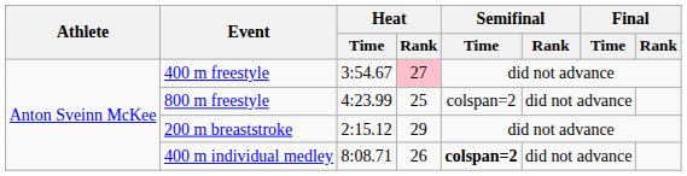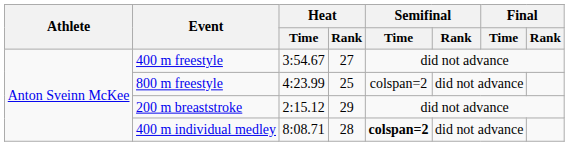400 m freestyle | Heat / Rank: pink background -> no background
400 m individual medley | Heat / Rank: 26 -> 28
